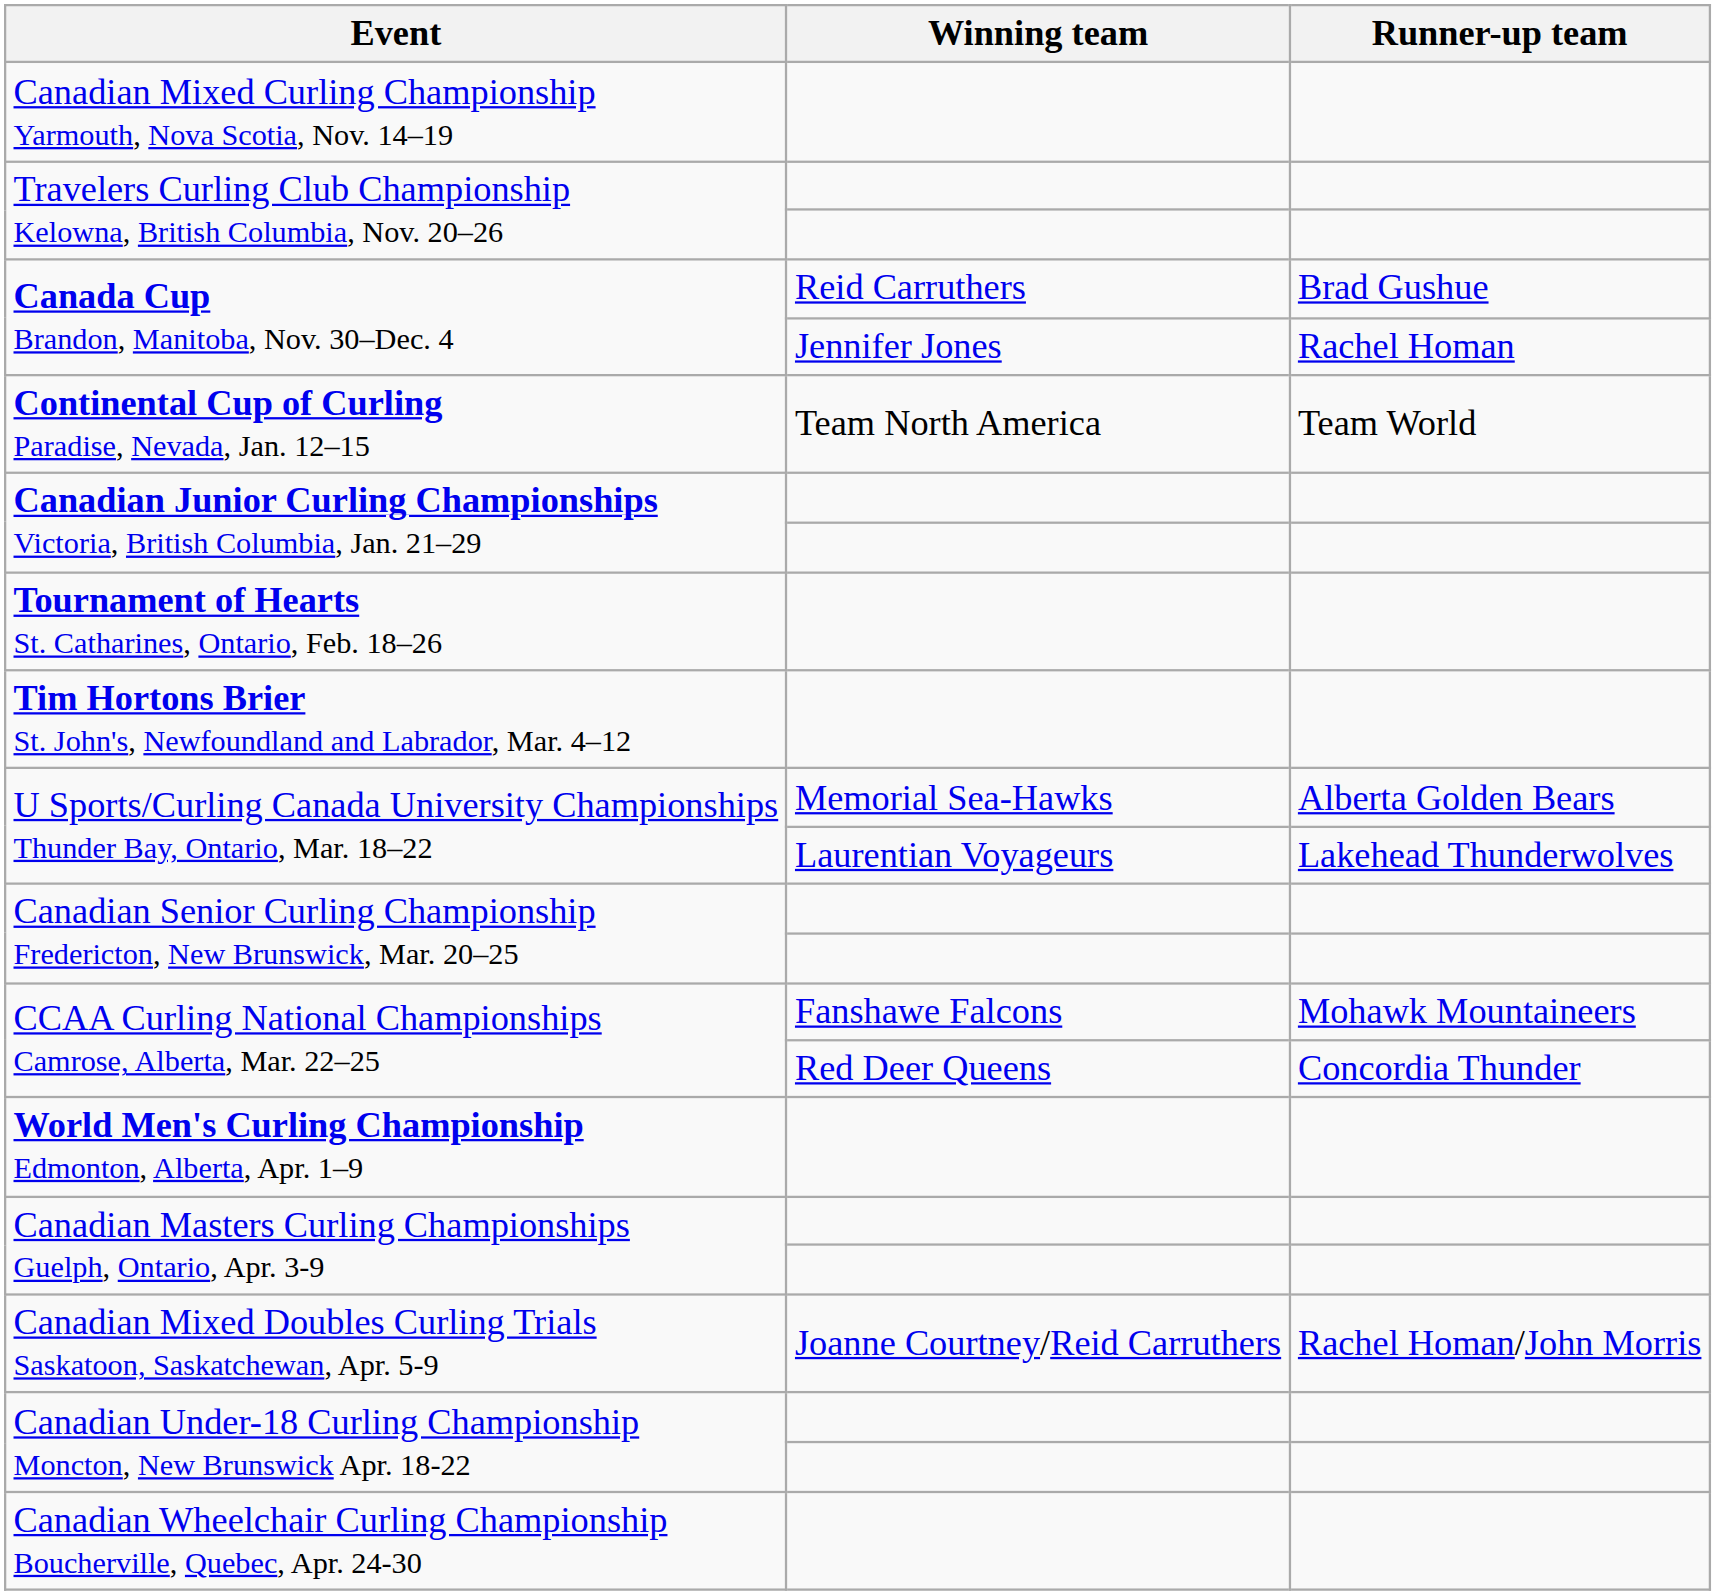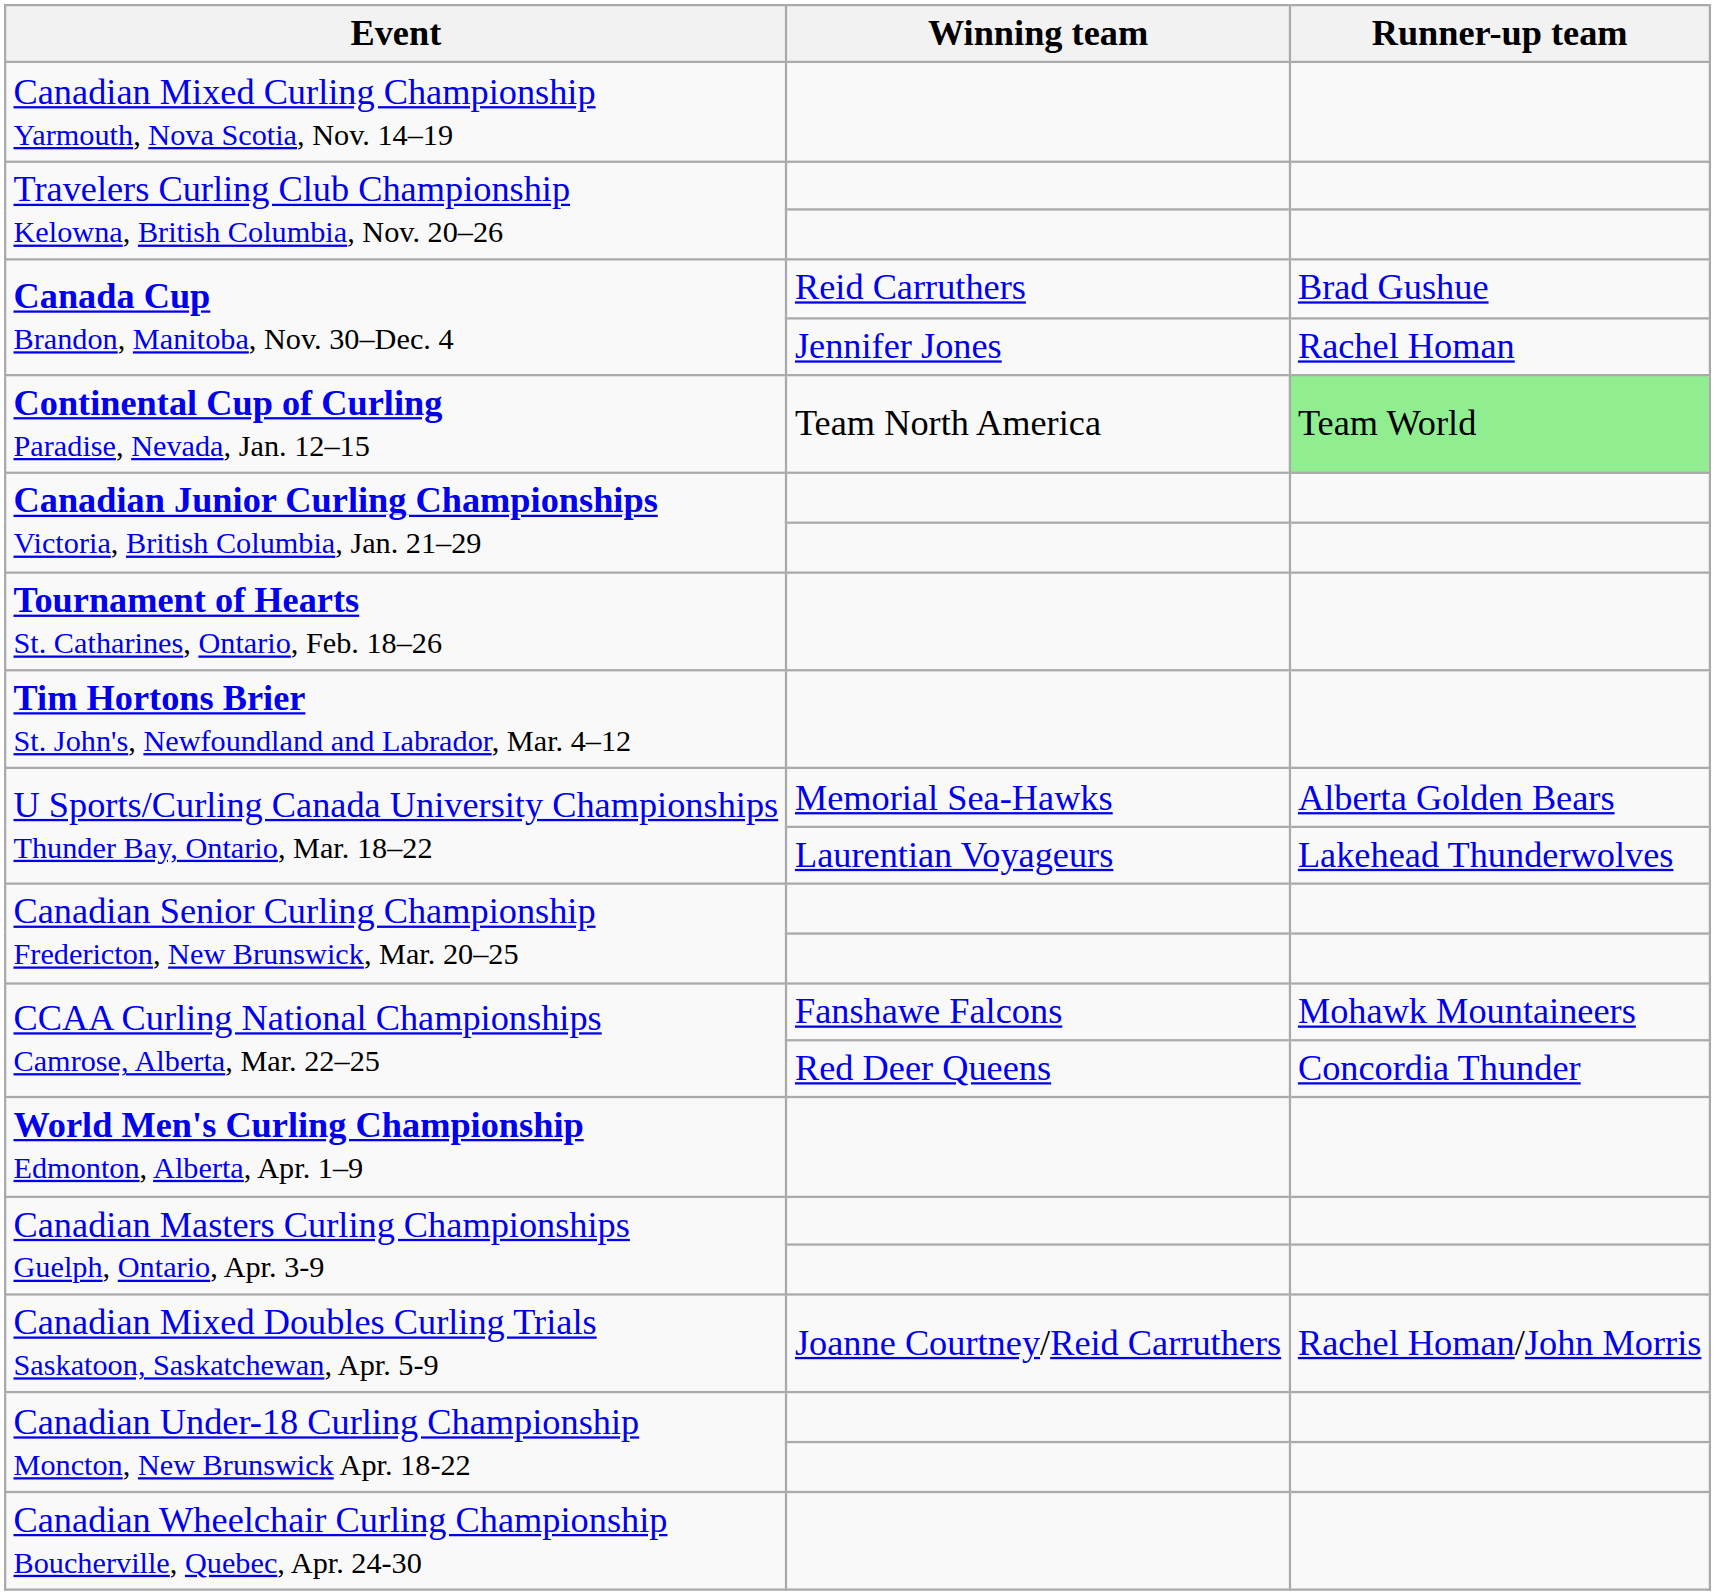Continental Cup of Curling Paradise, Nevada, Jan. 12–15 | Runner-up team: no background -> lightgreen background
